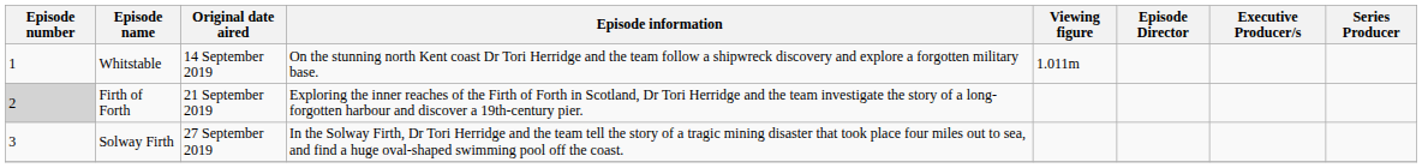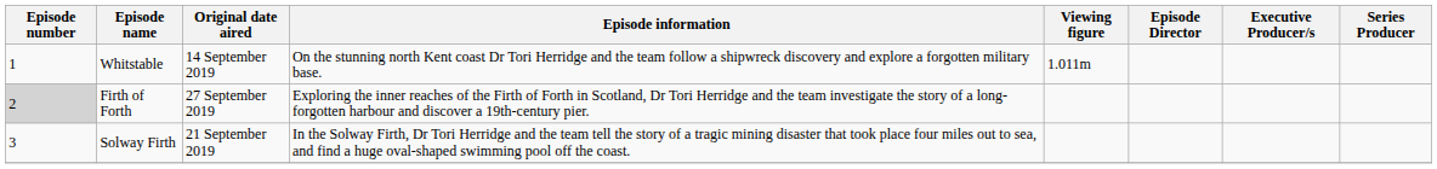Firth of Forth | Original date aired: 21 September 2019 -> 27 September 2019
Solway Firth | Original date aired: 27 September 2019 -> 21 September 2019
